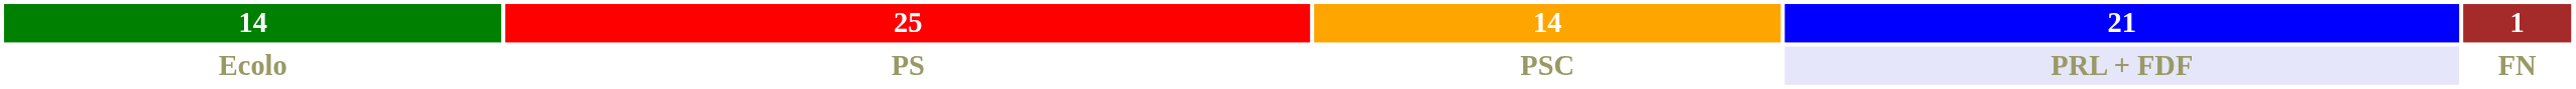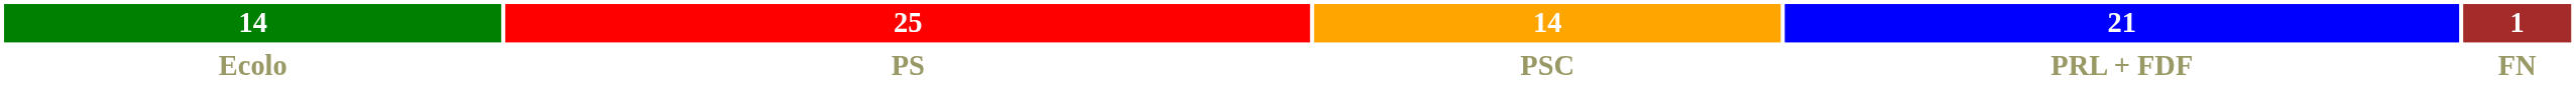Ecolo | column 4: lavender background -> no background
